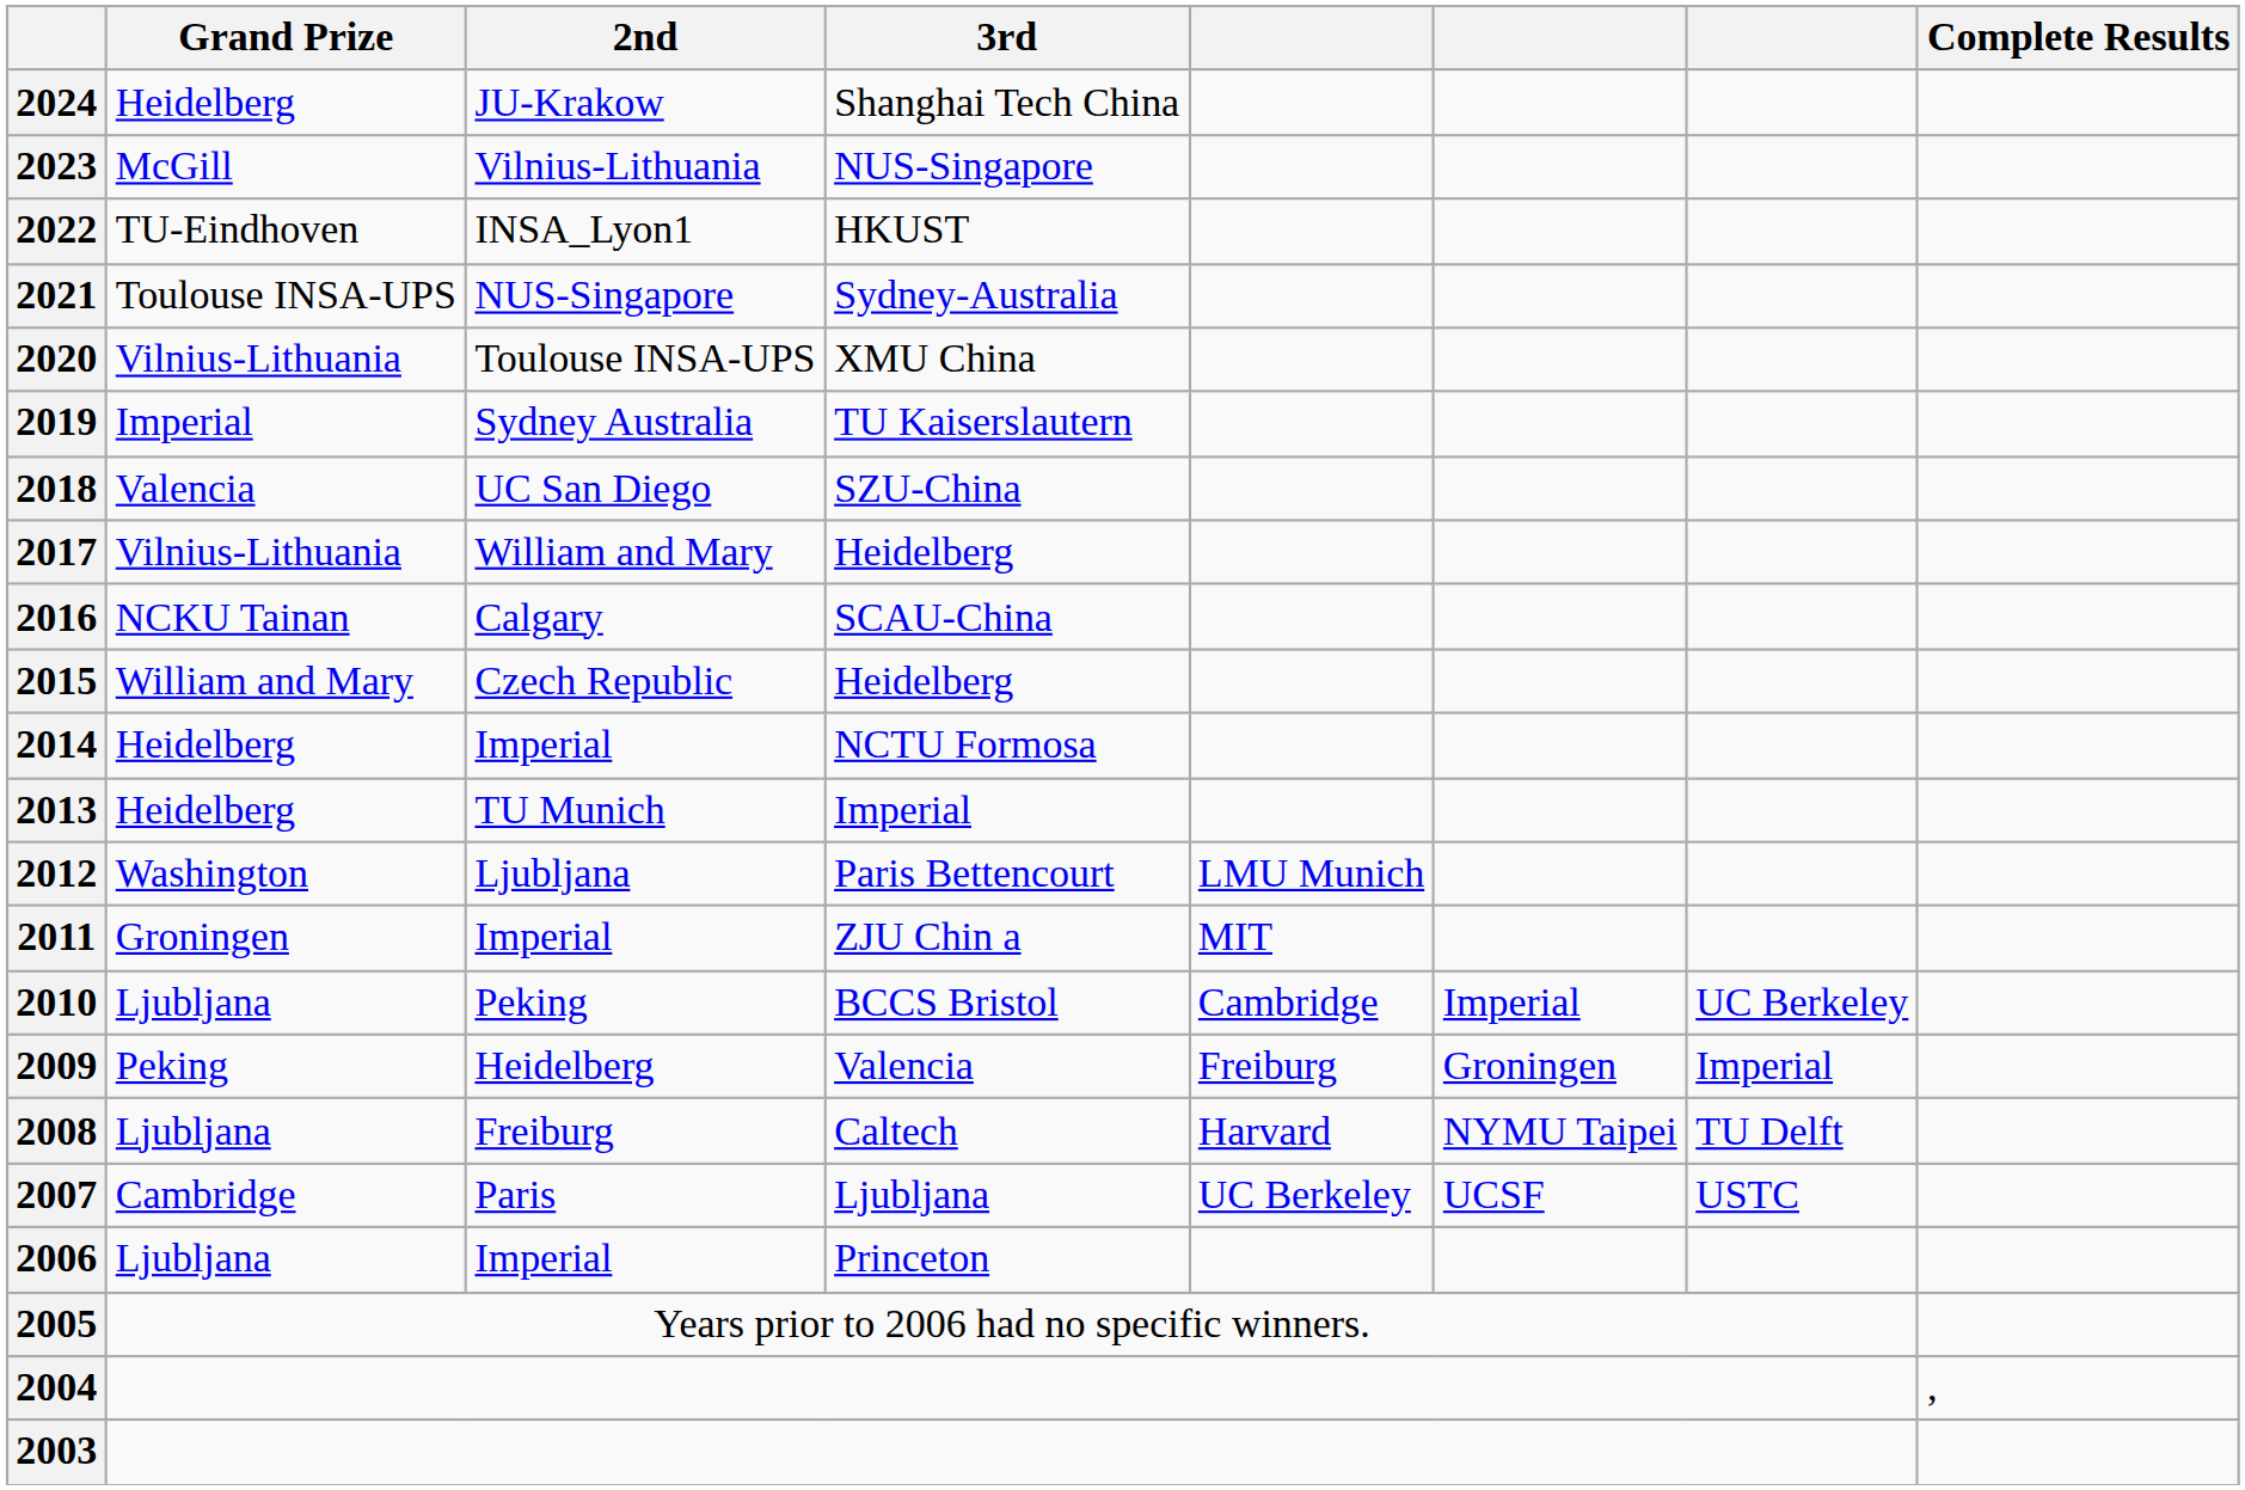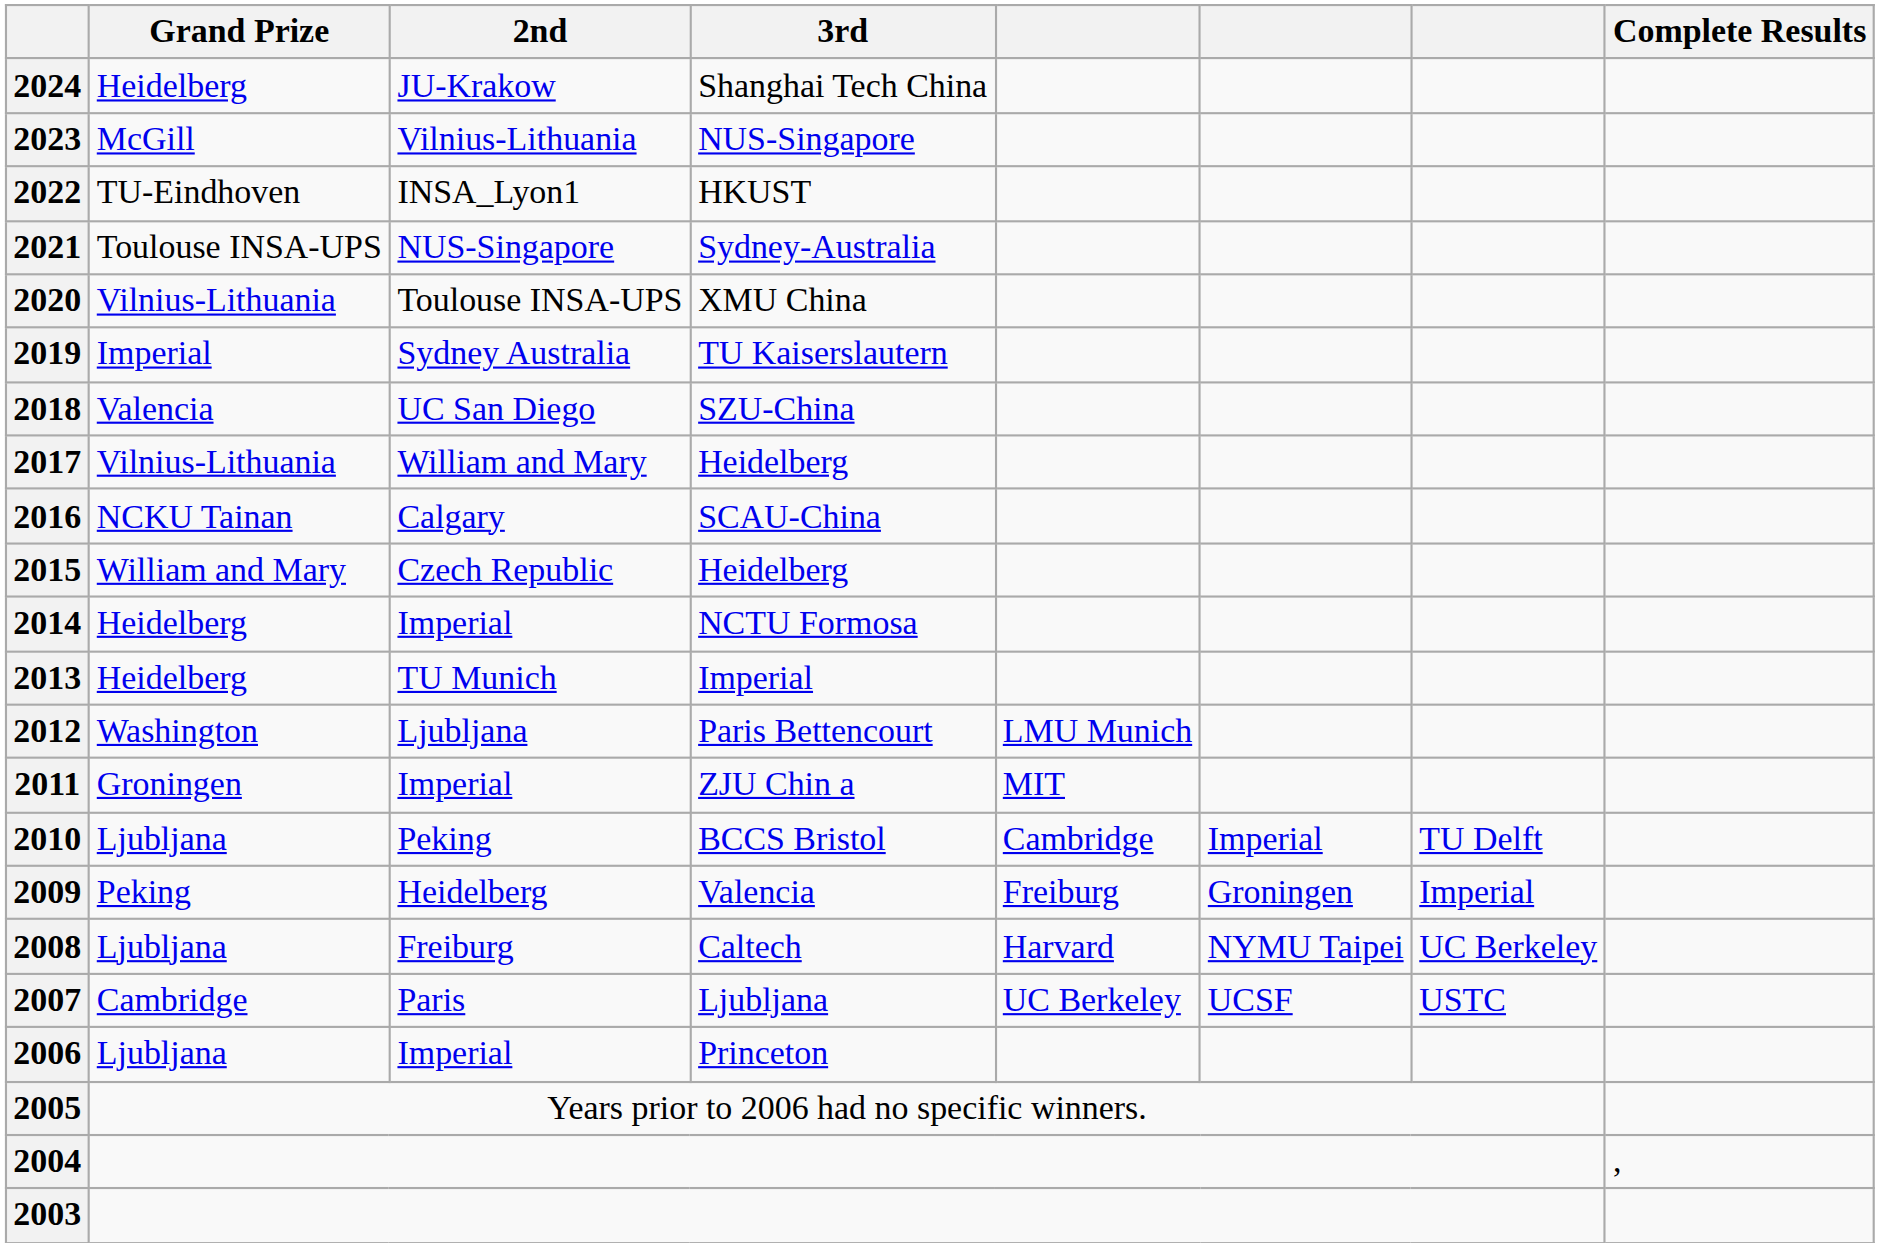2010 | column 7: UC Berkeley -> TU Delft
2008 | column 7: TU Delft -> UC Berkeley
